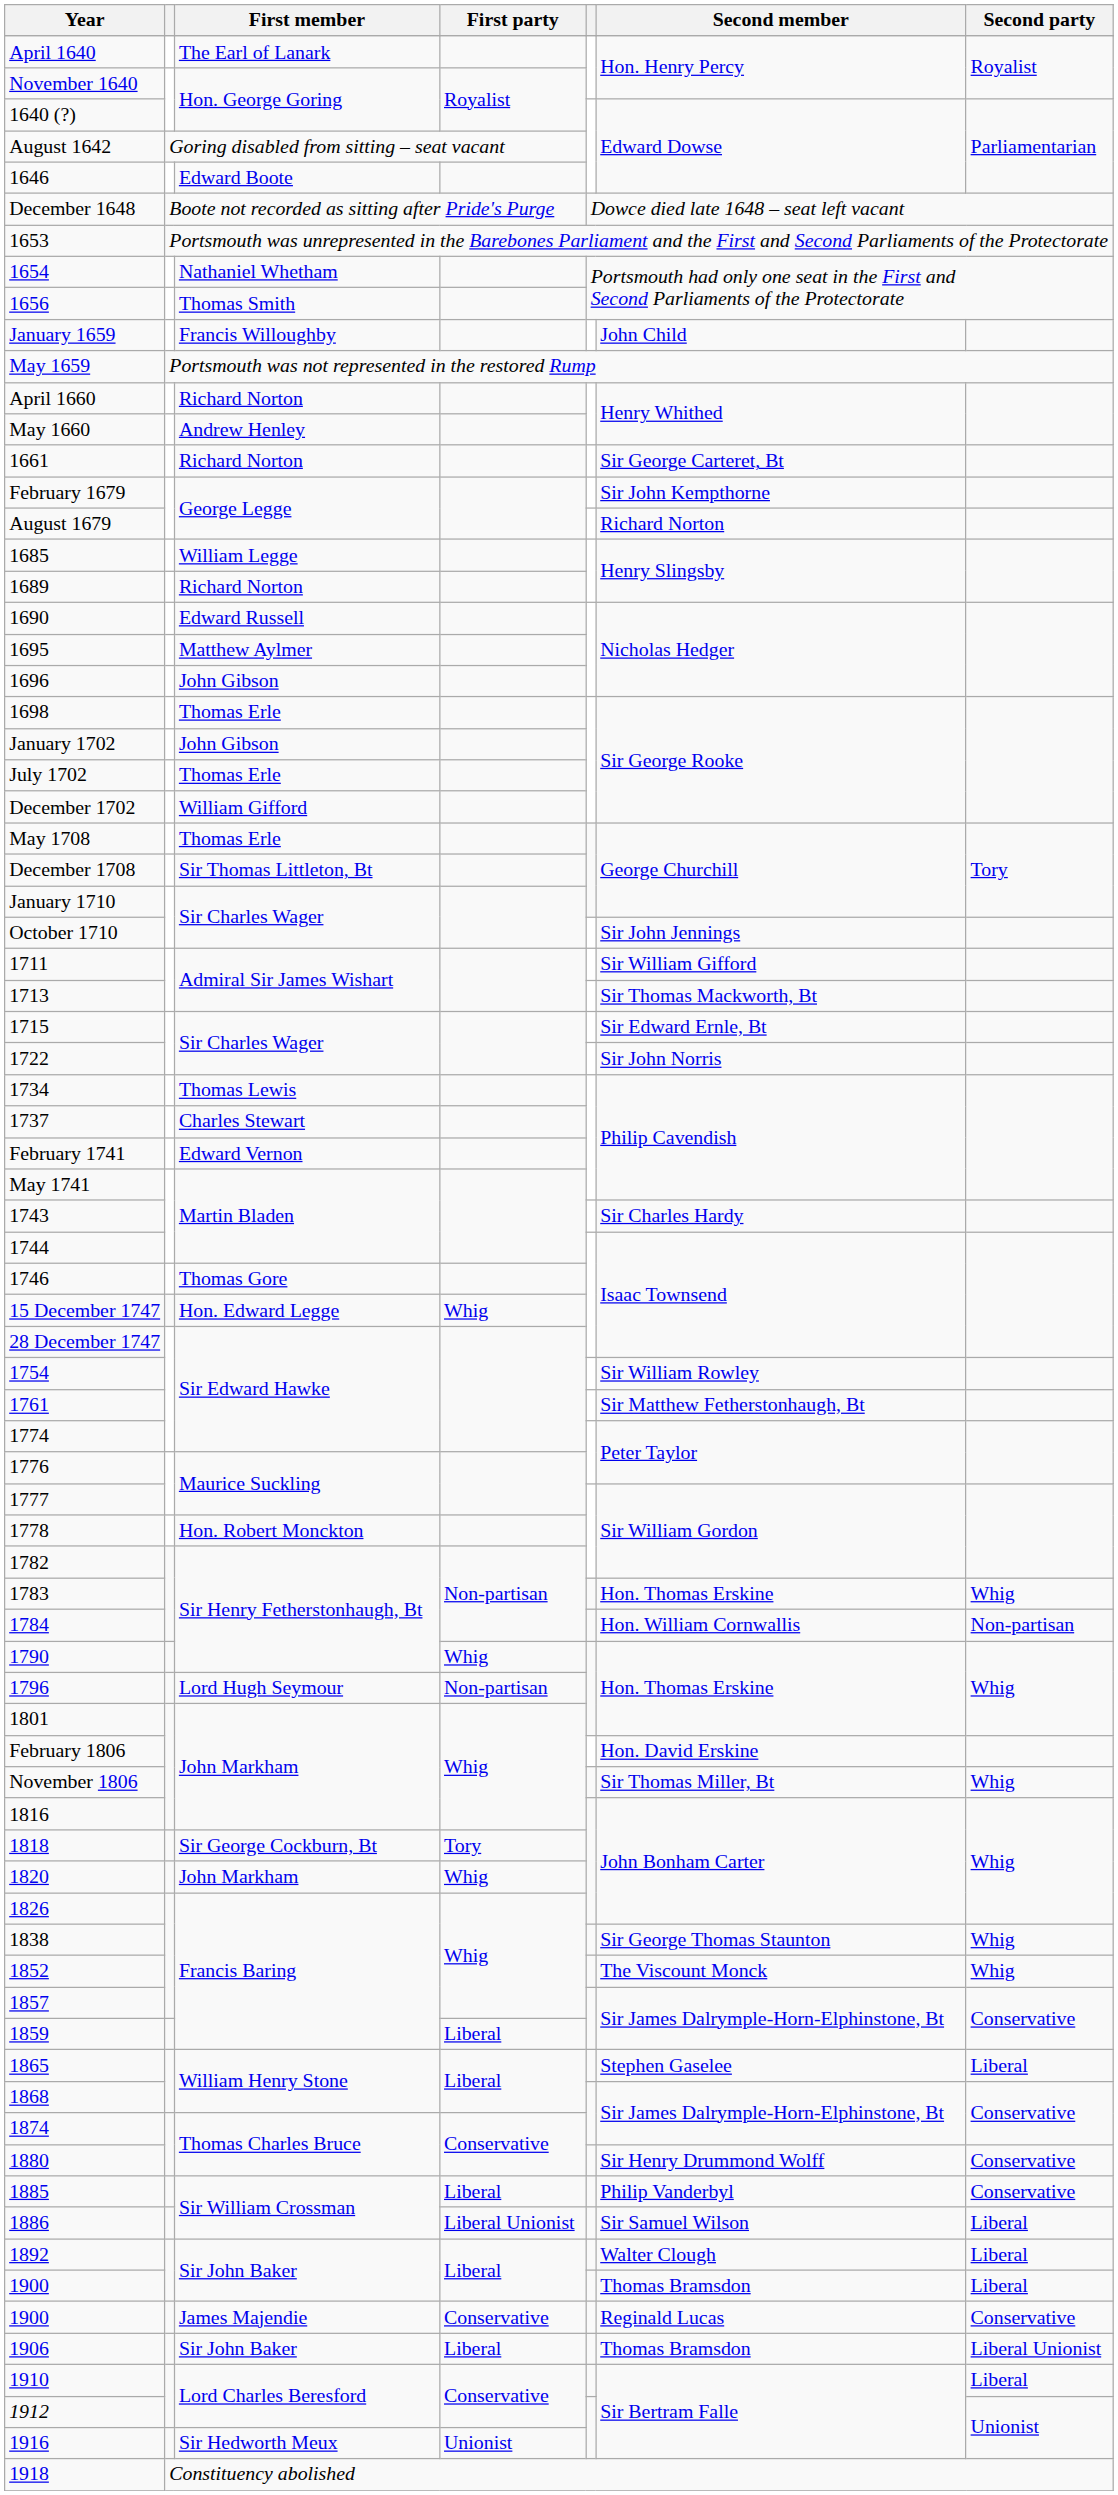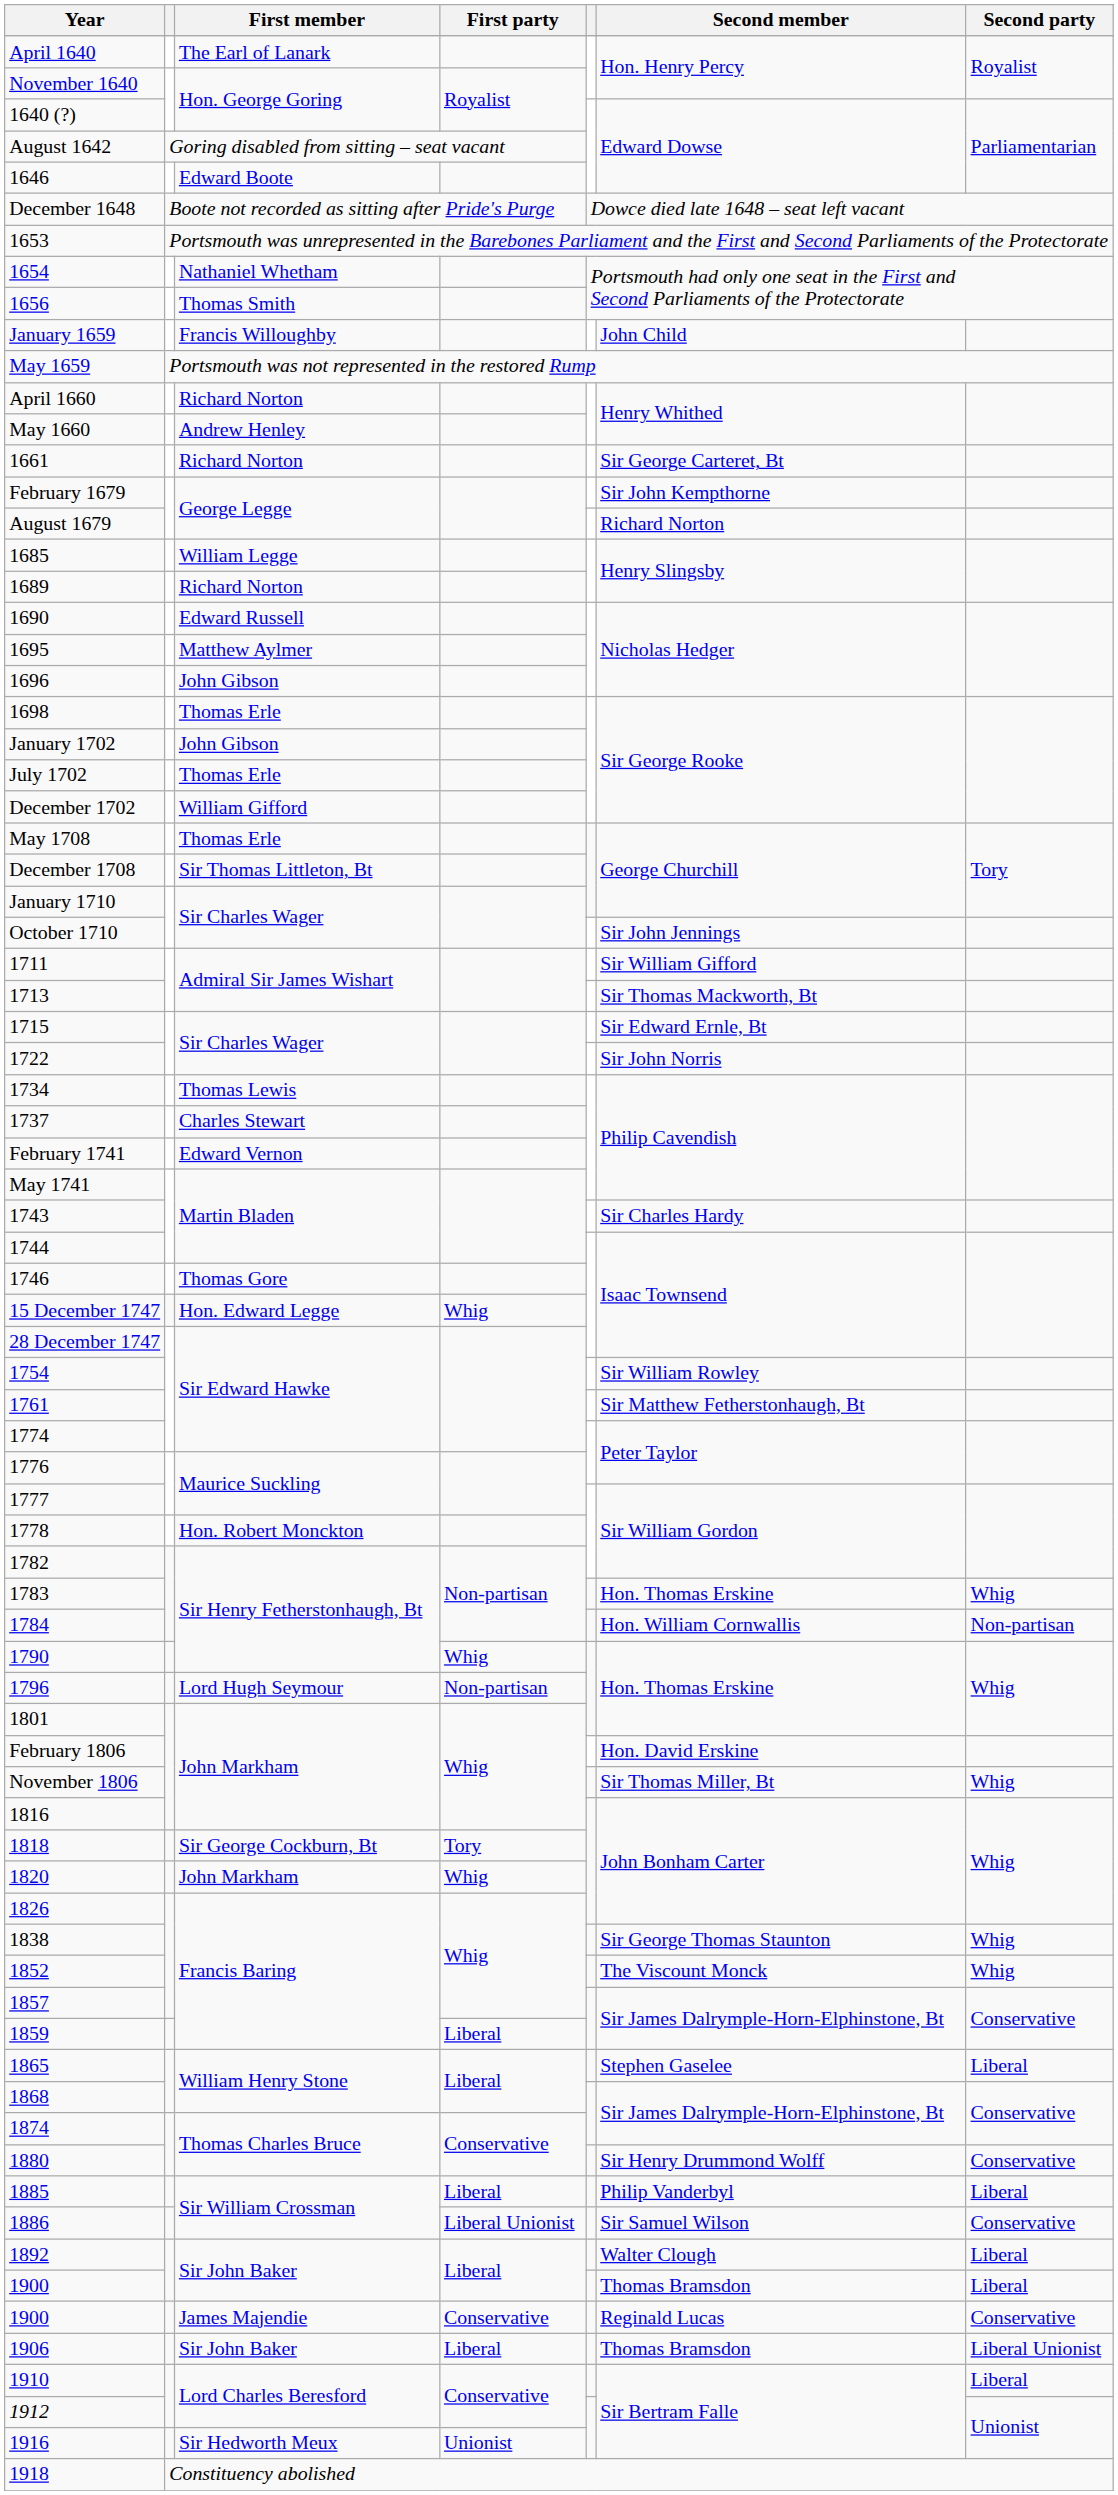1885 | Second party: Conservative -> Liberal
1886 | Second party: Liberal -> Conservative
